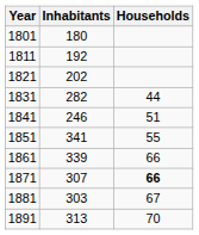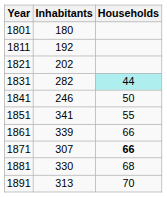1831 | Households: no background -> paleturquoise background
1841 | Households: 51 -> 50
1881 | Inhabitants: 303 -> 330
1881 | Households: 67 -> 68
